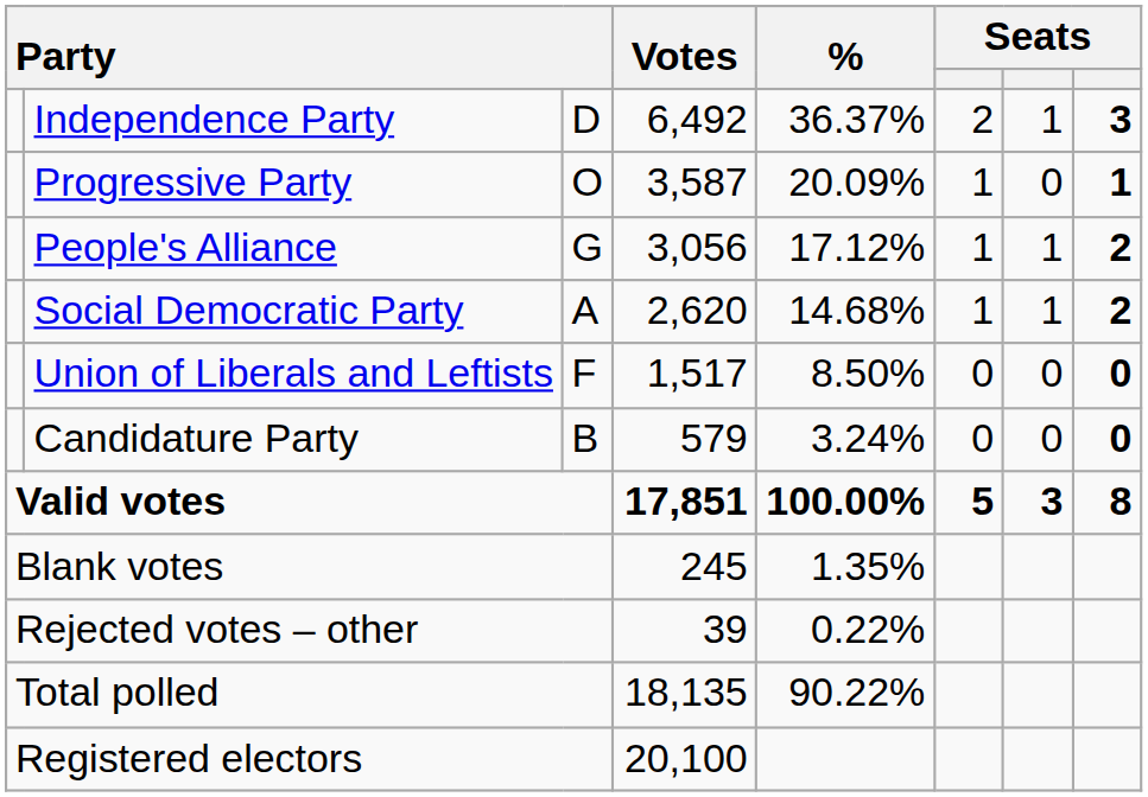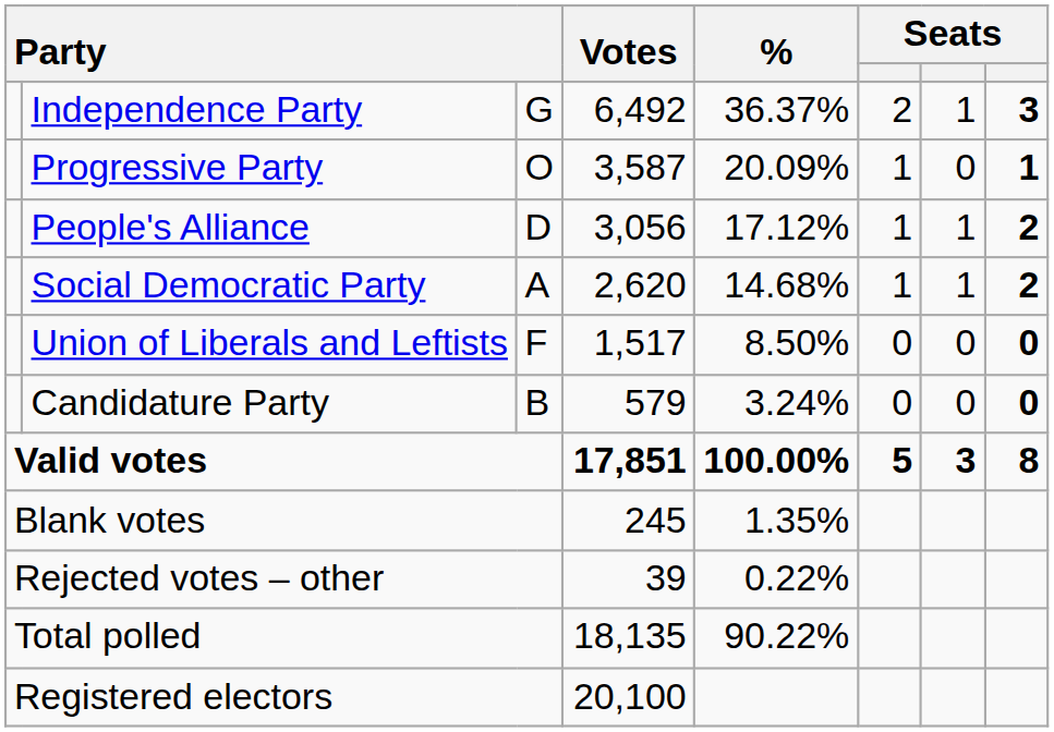Independence Party | column 3: D -> G
People's Alliance | column 3: G -> D
